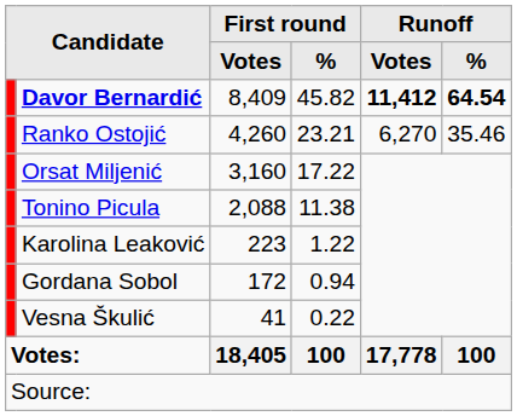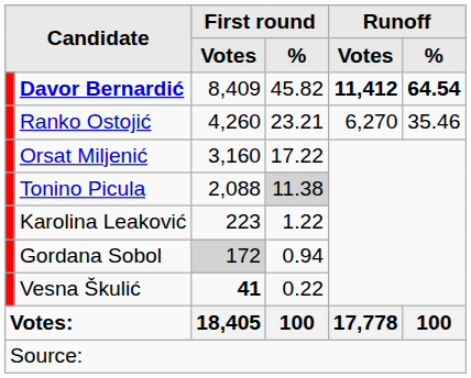Tonino Picula | First round / %: no background -> lightgrey background
Gordana Sobol | First round / Votes: no background -> lightgrey background
Vesna Škulić | First round / Votes: normal -> bold
